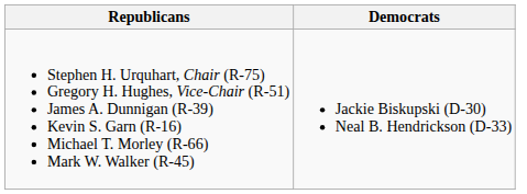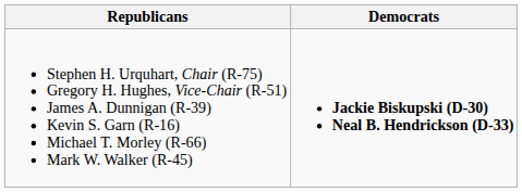row 2 | Democrats: normal -> bold
